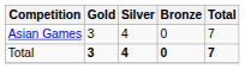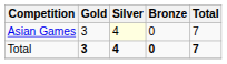Asian Games | Silver: no background -> lightyellow background
